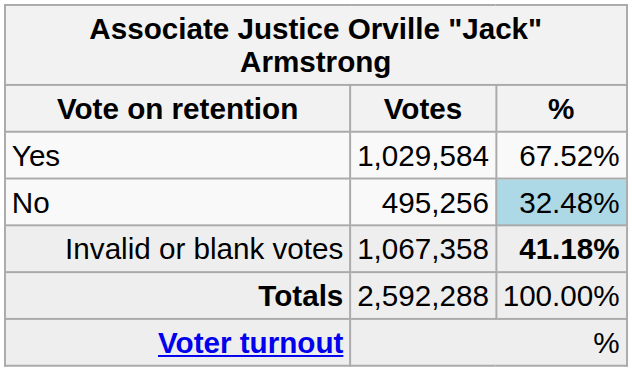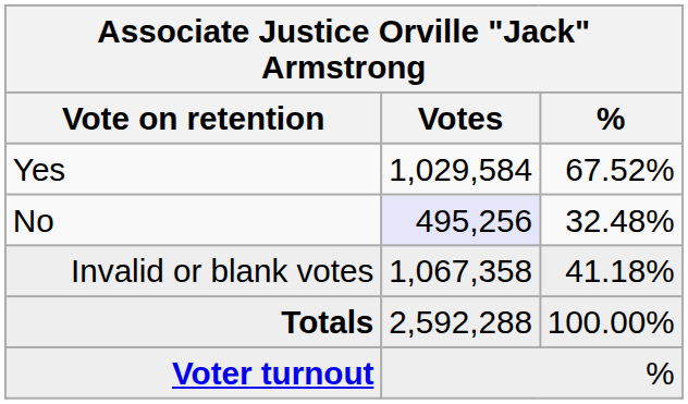No | Votes: no background -> lavender background
No | %: lightblue background -> no background
Invalid or blank votes | %: bold -> normal
